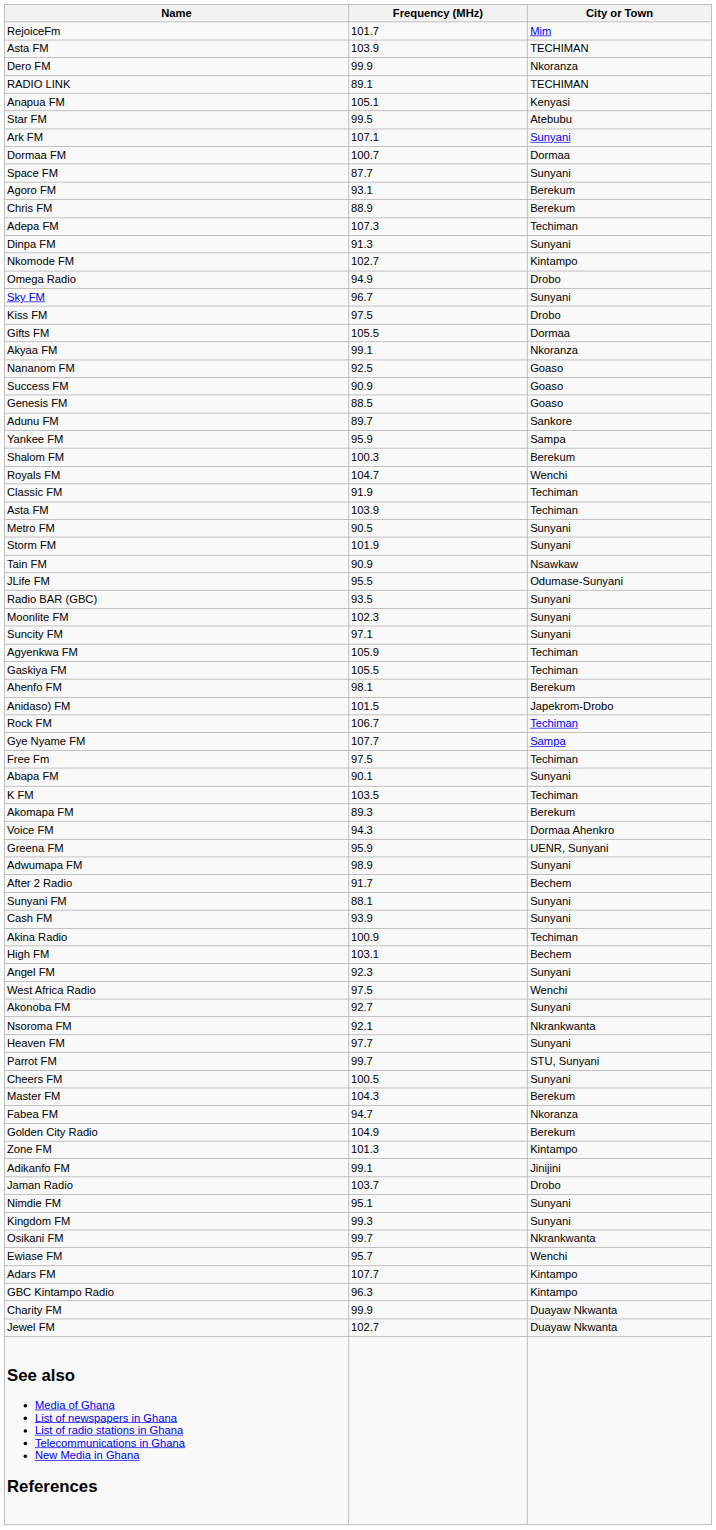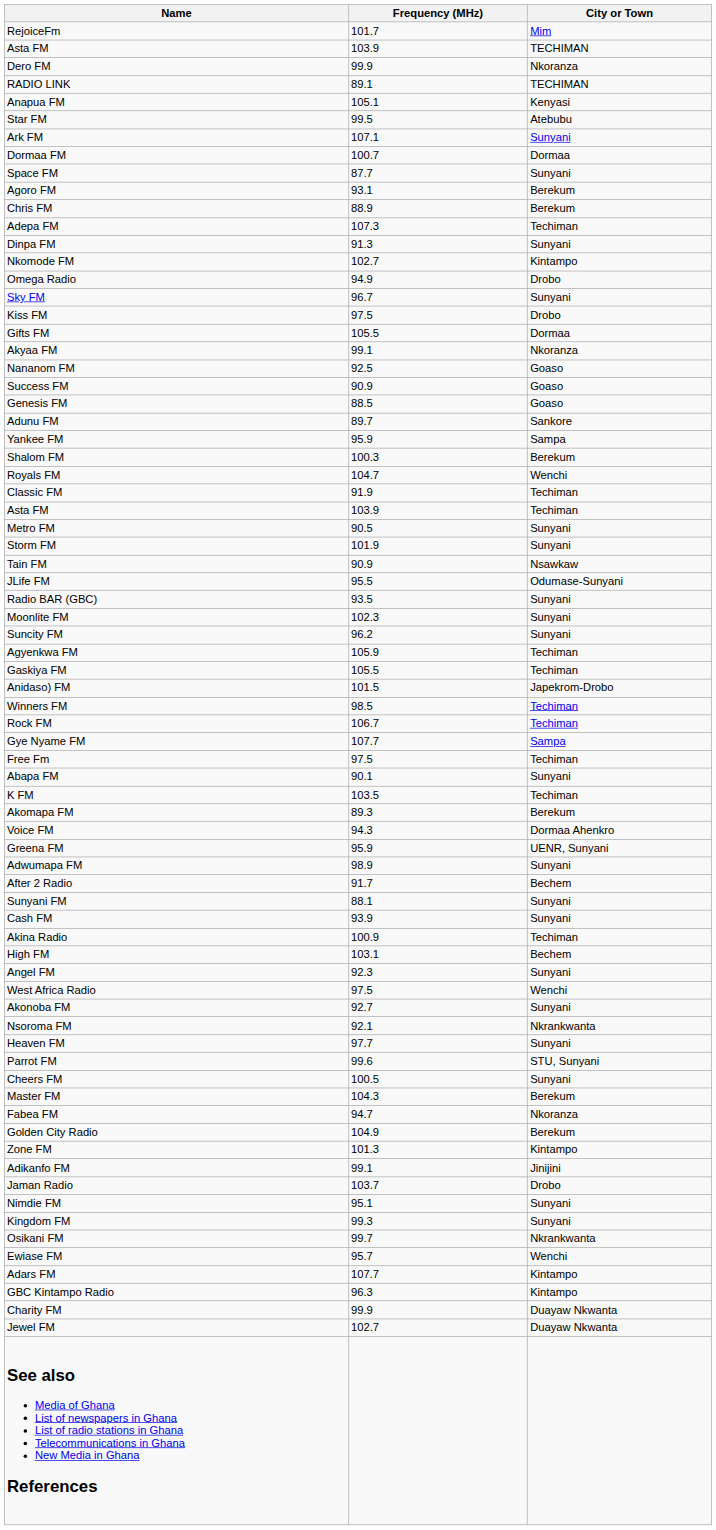Suncity FM | Frequency (MHz): 97.1 -> 96.2
- row: Ahenfo FM | 98.1 | Berekum
+ row: Winners FM | 98.5 | Techiman
Parrot FM | Frequency (MHz): 99.7 -> 99.6
